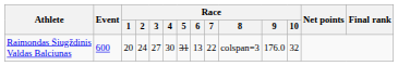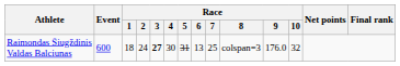Raimondas Šiugždinis Valdas Balciunas | Race / 1: 20 -> 18
Raimondas Šiugždinis Valdas Balciunas | Race / 3: normal -> bold
Raimondas Šiugždinis Valdas Balciunas | Race / 7: 22 -> 25
